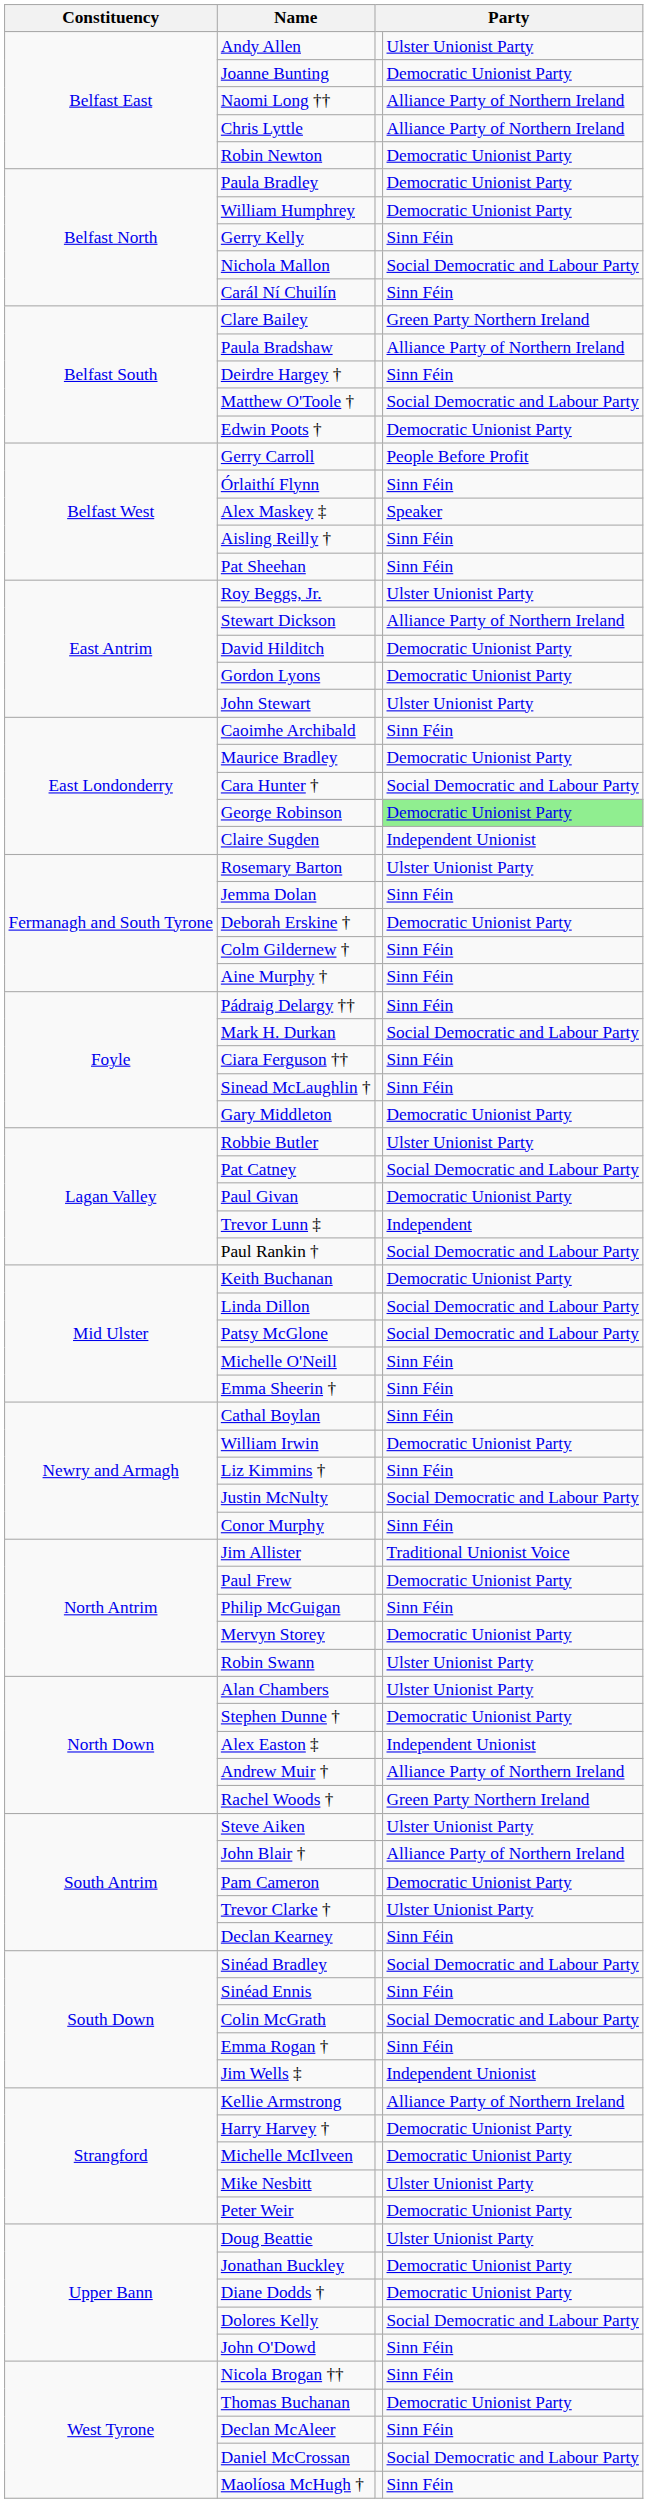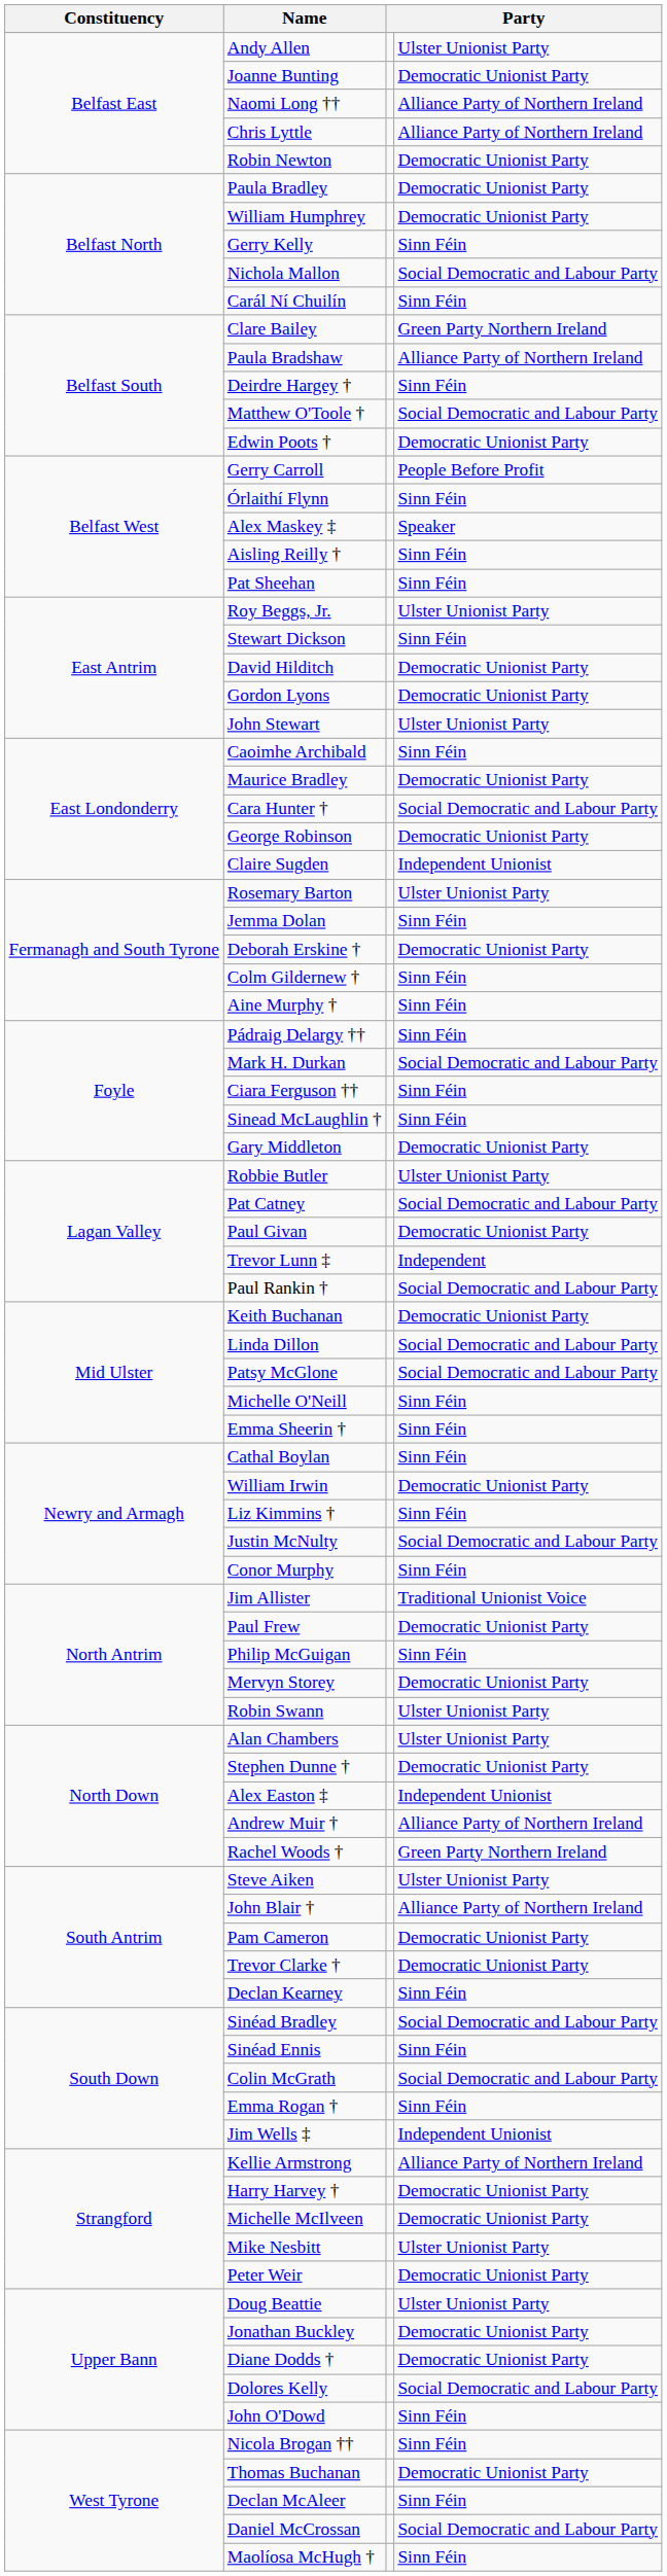Stewart Dickson | column 4: Alliance Party of Northern Ireland -> Sinn Féin
George Robinson | column 4: lightgreen background -> no background
Trevor Clarke † | column 4: Ulster Unionist Party -> Democratic Unionist Party
